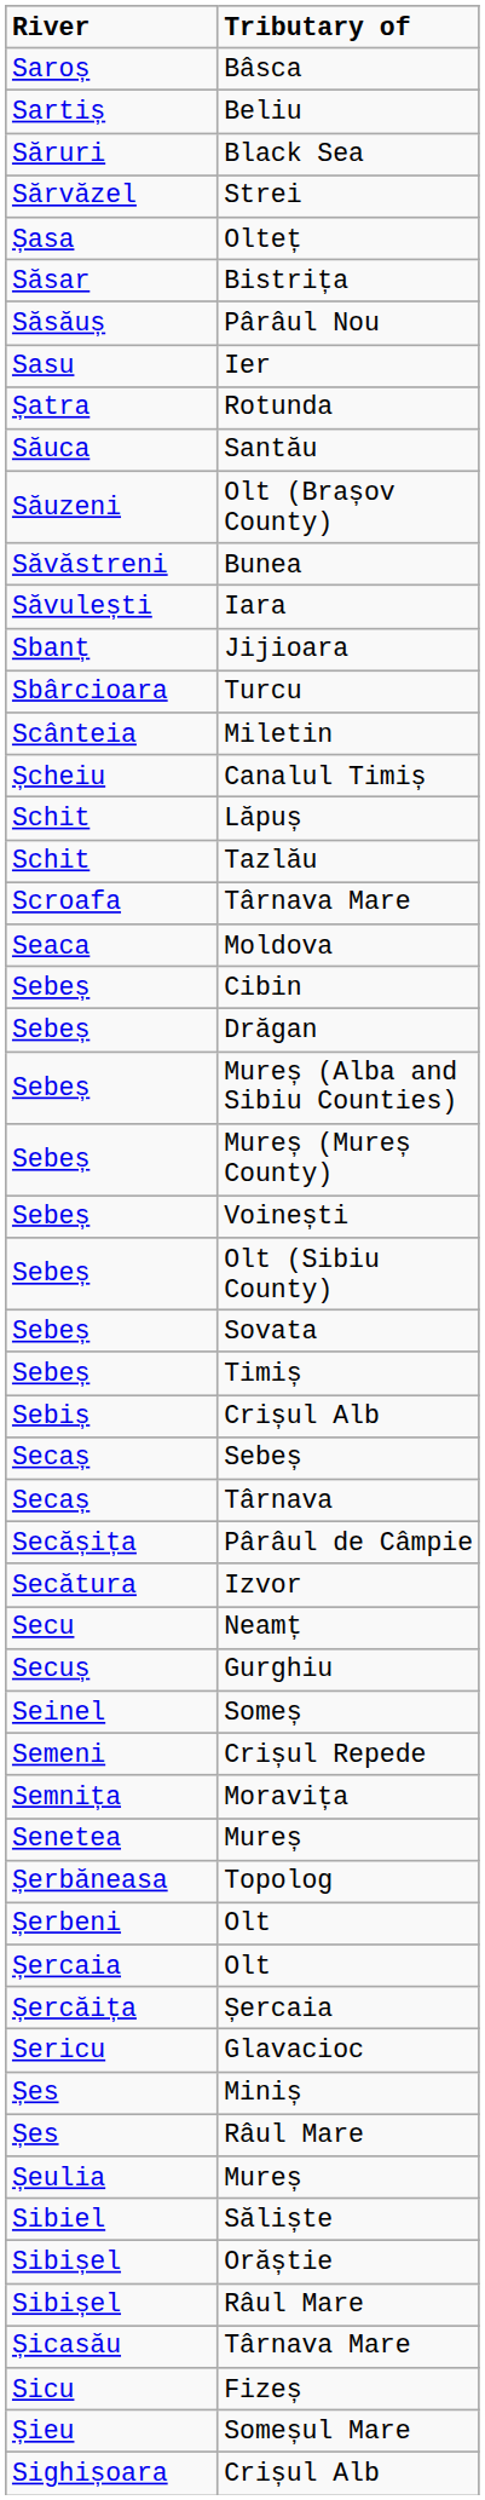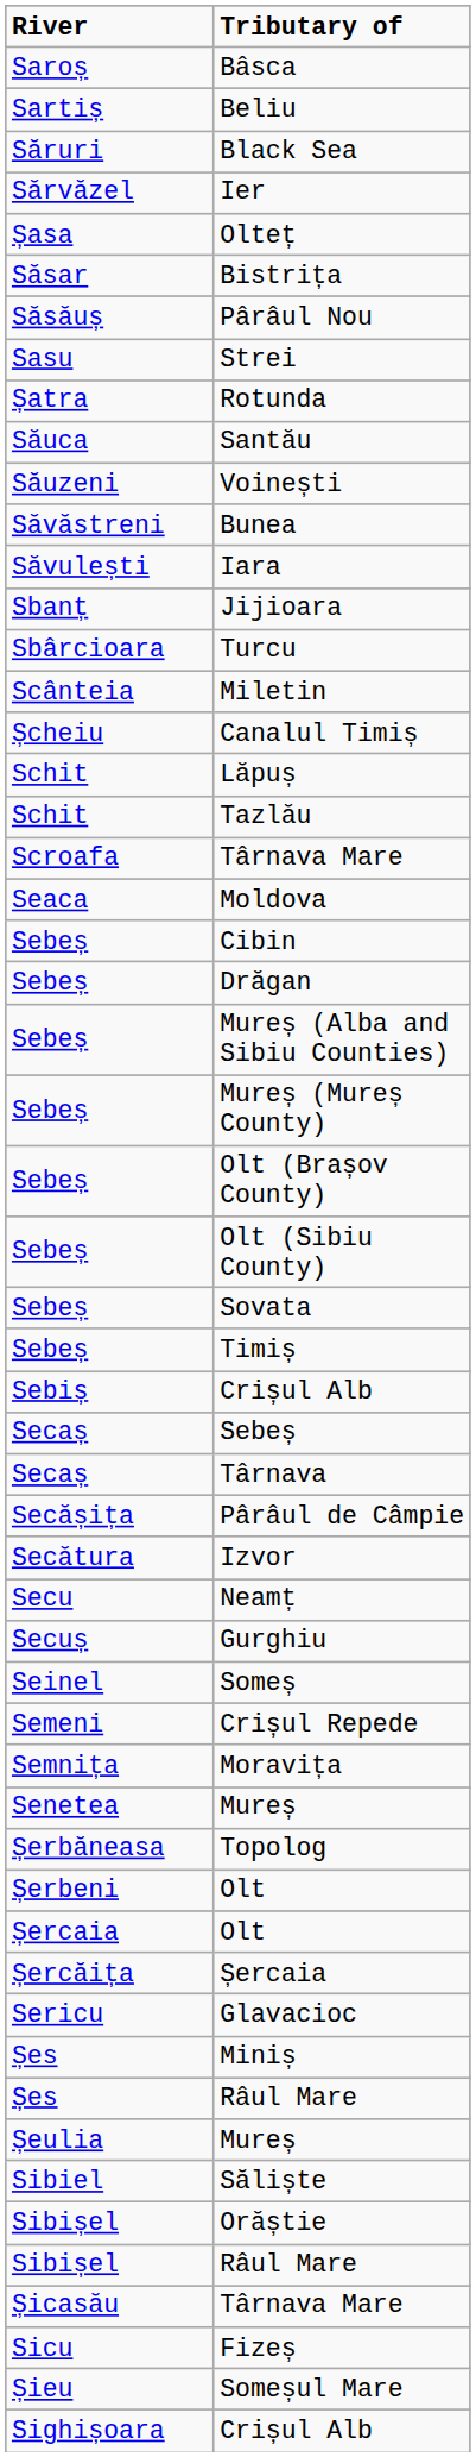row 5 | Tributary of: Strei -> Ier
row 9 | Tributary of: Ier -> Strei
row 12 | Tributary of: Olt (Brașov County) -> Voinești
row 27 | Tributary of: Voinești -> Olt (Brașov County)
